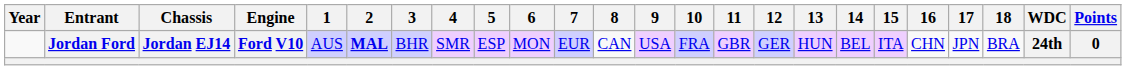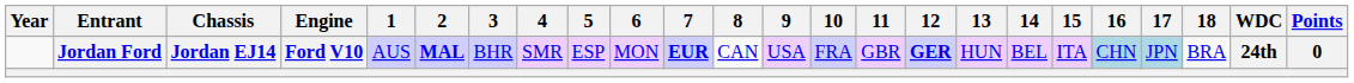Jordan Ford | 7: normal -> bold
Jordan Ford | 12: normal -> bold
Jordan Ford | 16: no background -> lightblue background
Jordan Ford | 17: no background -> lightblue background
